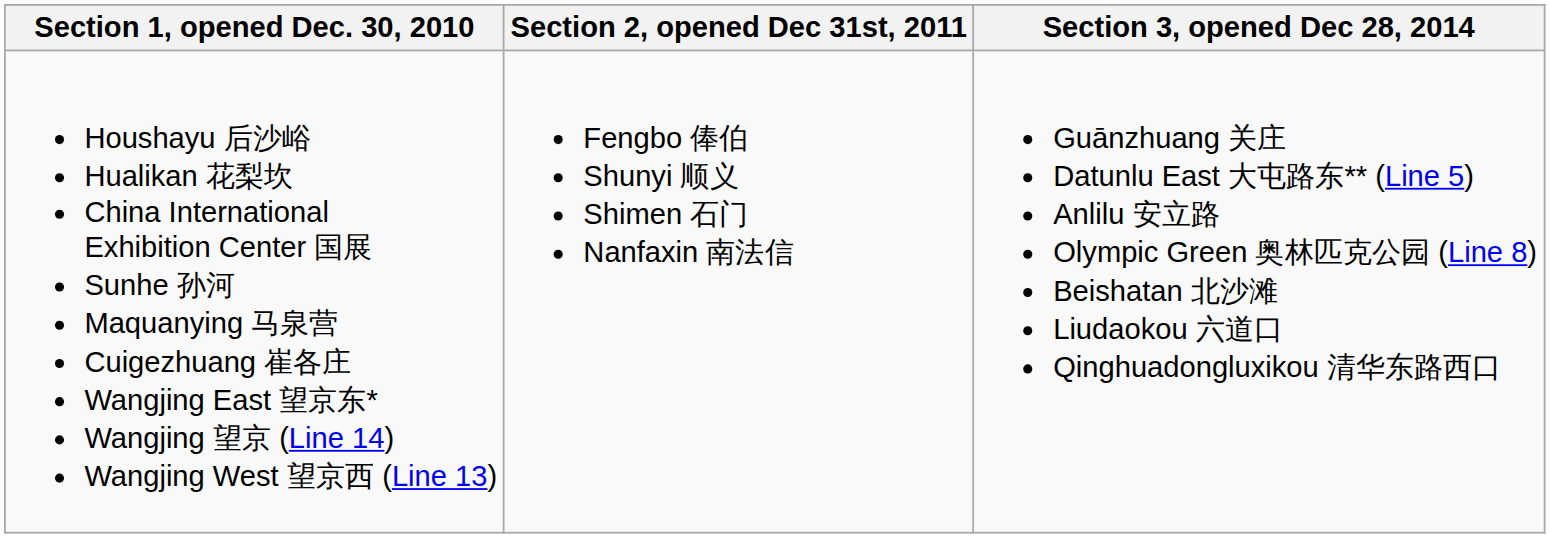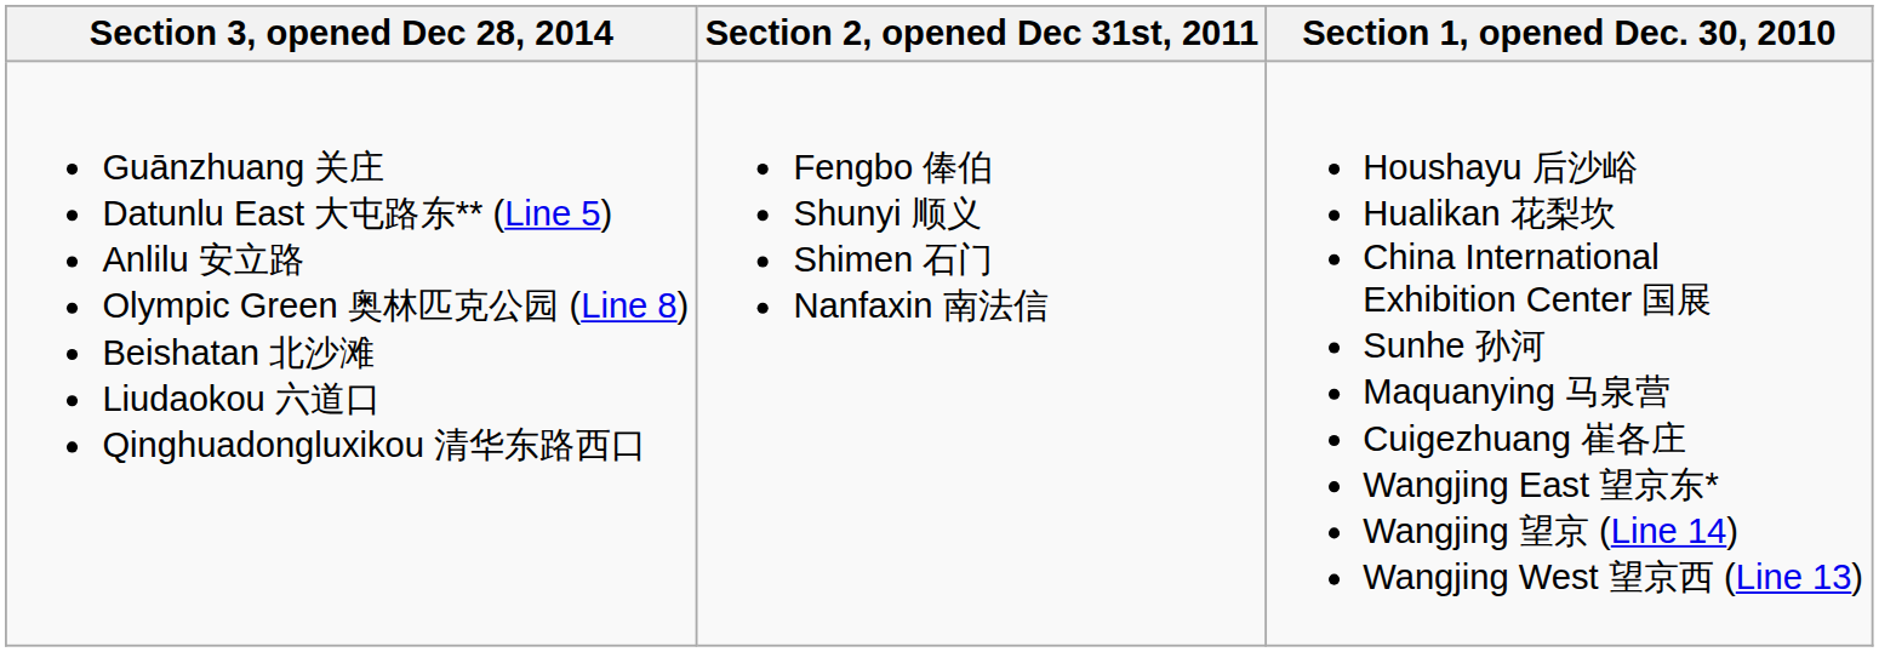columns swapped: Section 1, opened Dec. 30, 2010 <-> Section 3, opened Dec 28, 2014
